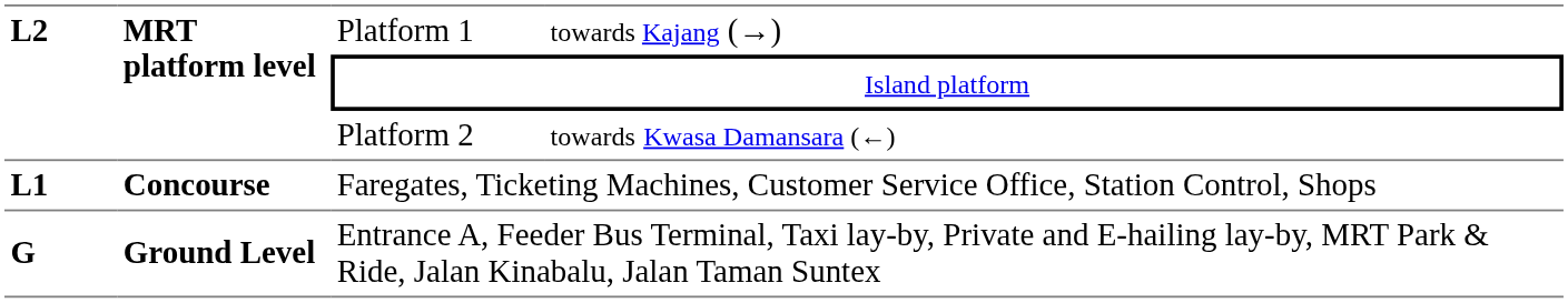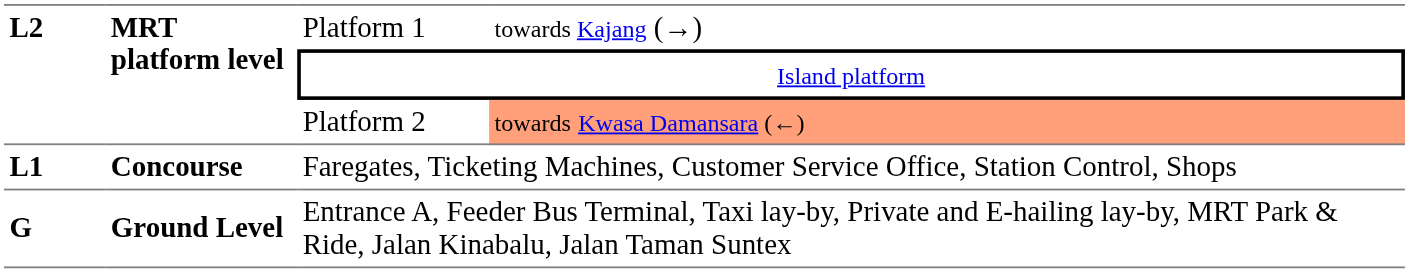Platform 2 | column 4: no background -> lightsalmon background
